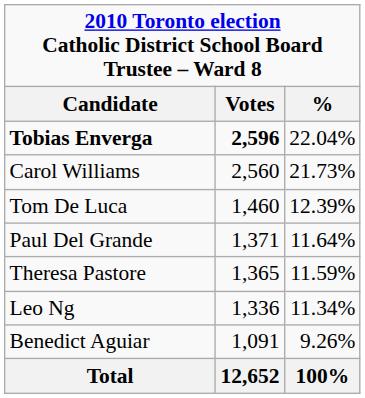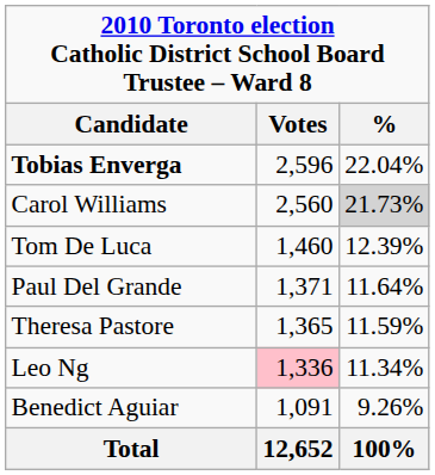Tobias Enverga | Votes: bold -> normal
Carol Williams | %: no background -> lightgrey background
Leo Ng | Votes: no background -> pink background
